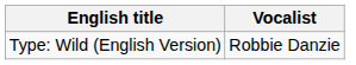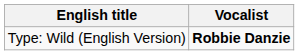Type: Wild (English Version) | Vocalist: normal -> bold
